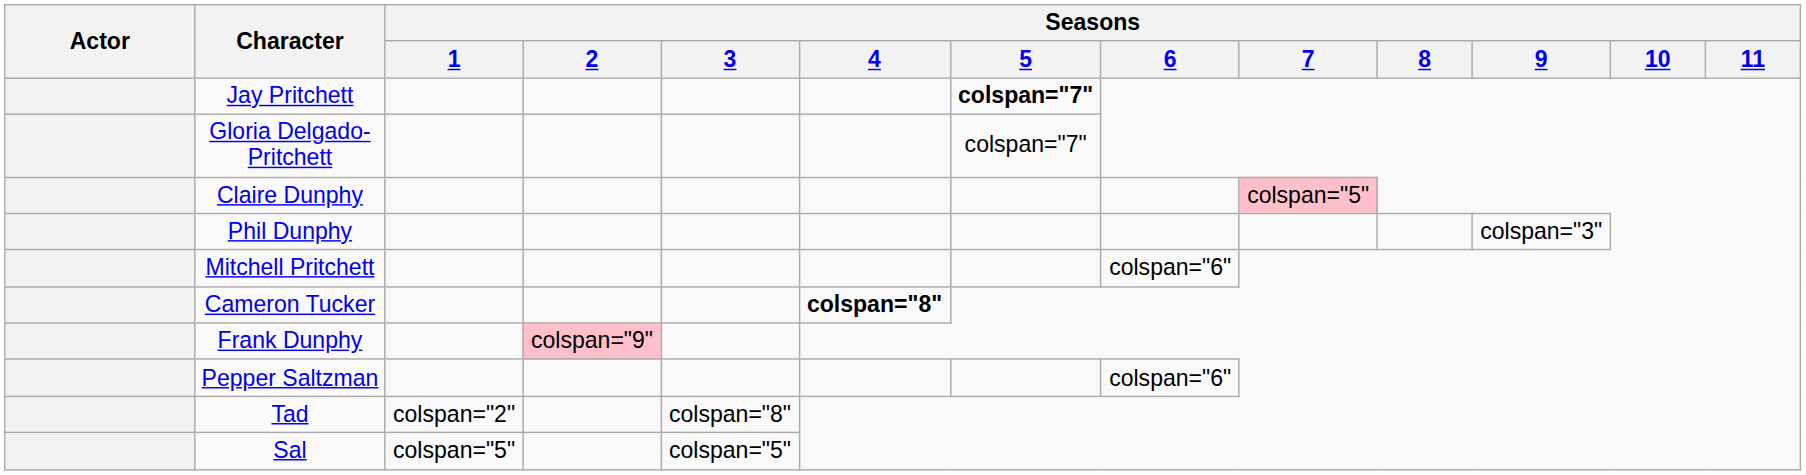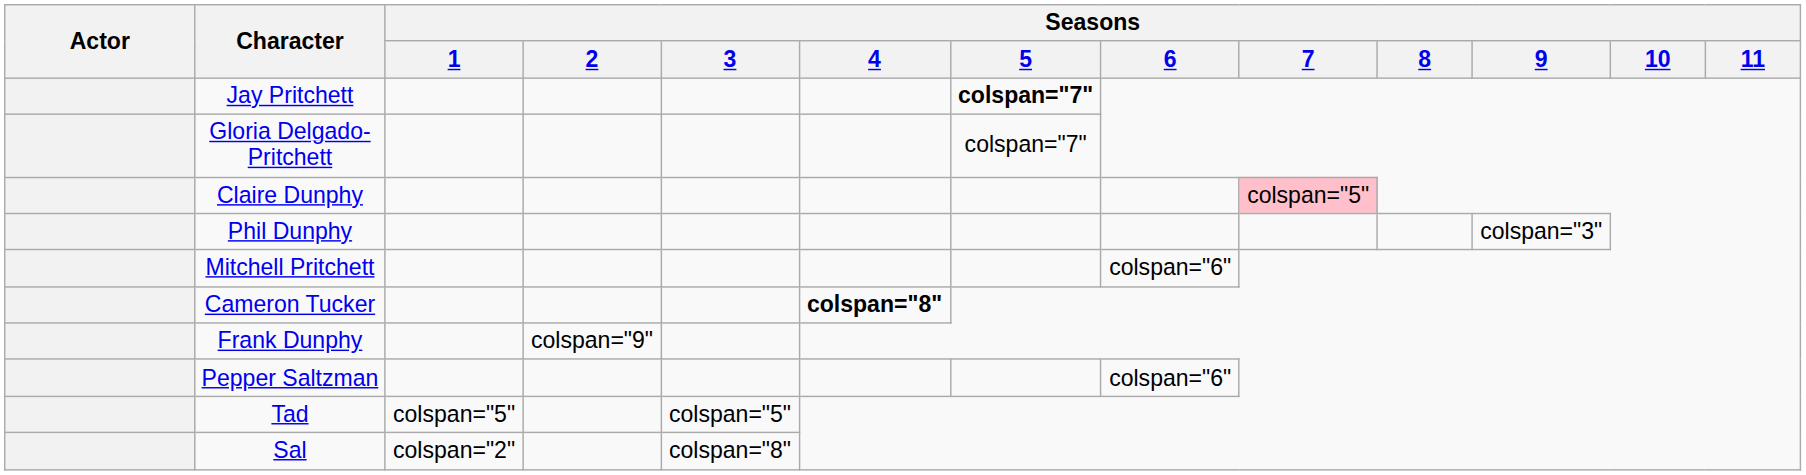Frank Dunphy | Seasons / 2: pink background -> no background
Tad | Seasons / 1: colspan="2" -> colspan="5"
Tad | Seasons / 3: colspan="8" -> colspan="5"
Sal | Seasons / 1: colspan="5" -> colspan="2"
Sal | Seasons / 3: colspan="5" -> colspan="8"
